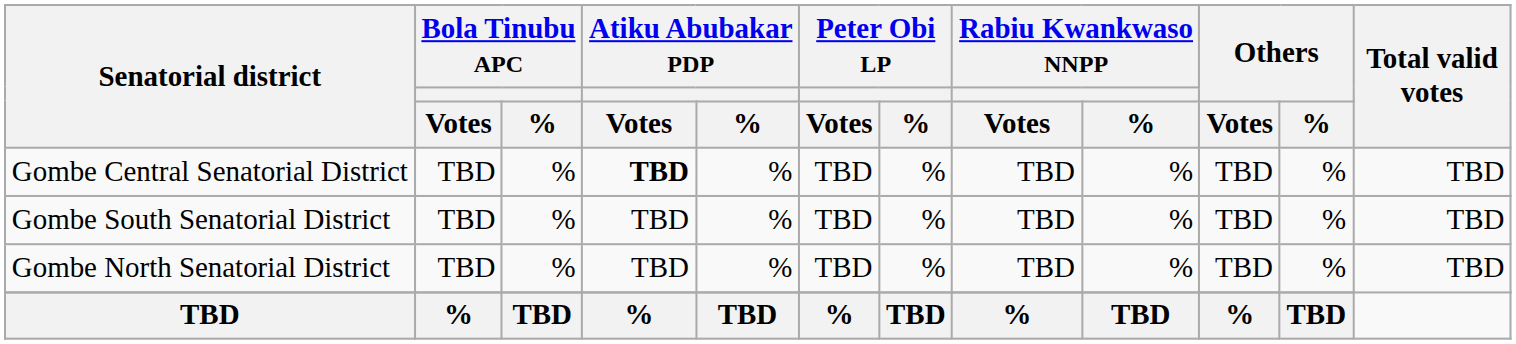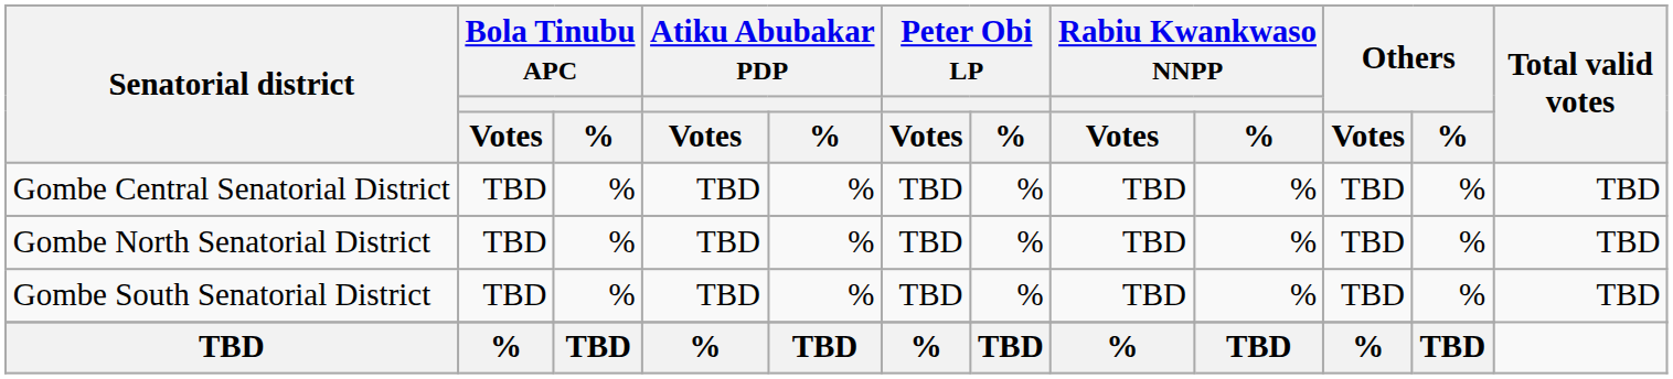Gombe Central Senatorial District | Atiku Abubakar PDP / Votes: bold -> normal
rows swapped: Gombe North Senatorial District <-> Gombe South Senatorial District
